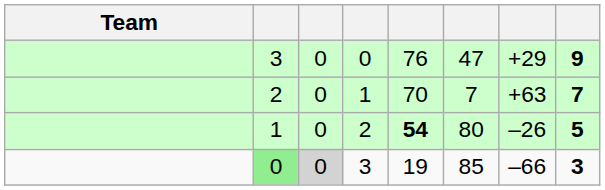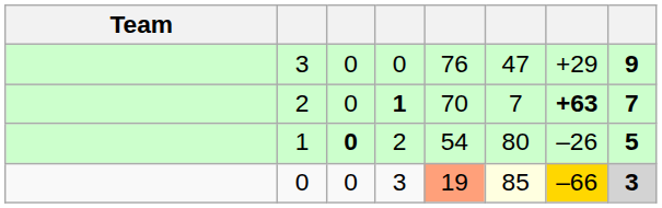row 3 | column 4: normal -> bold
row 3 | column 7: normal -> bold
row 4 | column 3: normal -> bold
row 4 | column 5: bold -> normal
row 5 | column 2: lightgreen background -> no background
row 5 | column 3: lightgrey background -> no background
row 5 | column 5: no background -> lightsalmon background
row 5 | column 6: no background -> lightyellow background
row 5 | column 7: no background -> gold background
row 5 | column 8: no background -> lightgrey background
